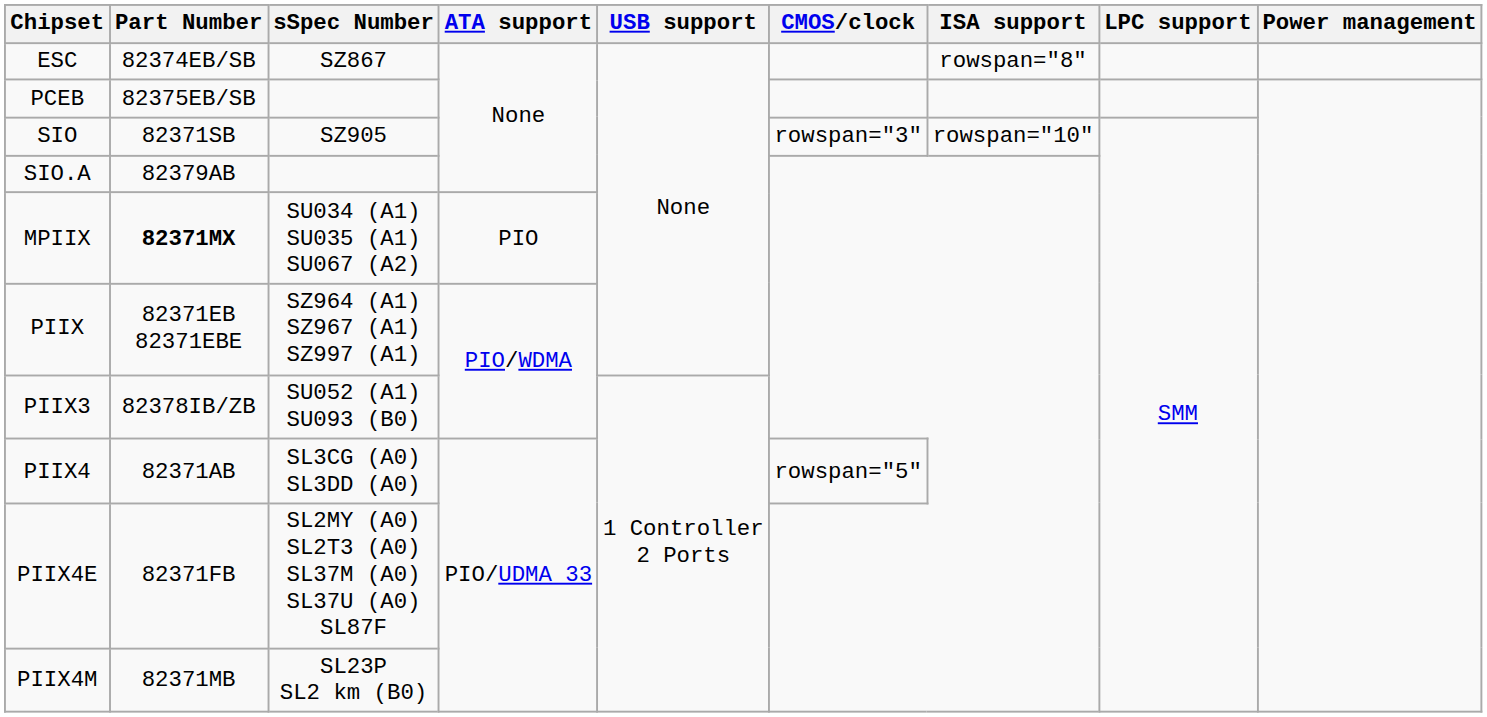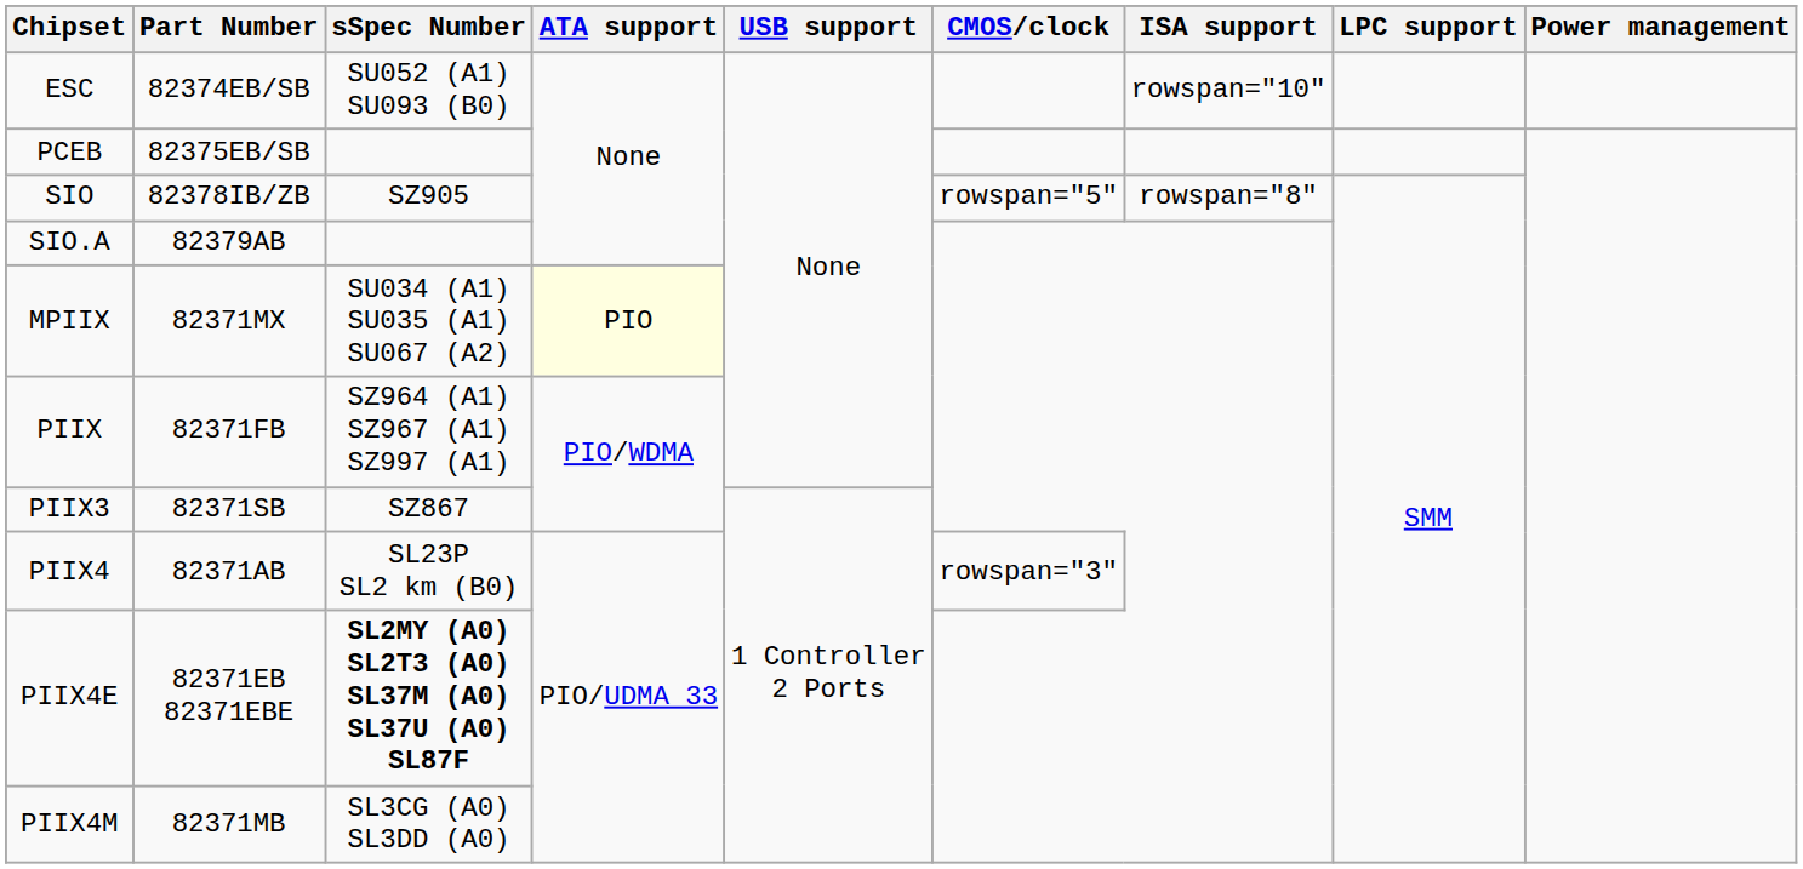ESC | sSpec Number: SZ867 -> SU052 (A1) SU093 (B0)
ESC | ISA support: rowspan="8" -> rowspan="10"
SIO | Part Number: 82371SB -> 82378IB/ZB
SIO | CMOS/clock: rowspan="3" -> rowspan="5"
SIO | ISA support: rowspan="10" -> rowspan="8"
MPIIX | Part Number: bold -> normal
MPIIX | ATA support: no background -> lightyellow background
PIIX | Part Number: 82371EB 82371EBE -> 82371FB
PIIX3 | Part Number: 82378IB/ZB -> 82371SB
PIIX3 | sSpec Number: SU052 (A1) SU093 (B0) -> SZ867
PIIX4 | sSpec Number: SL3CG (A0) SL3DD (A0) -> SL23P SL2 km (B0)
PIIX4 | CMOS/clock: rowspan="5" -> rowspan="3"
PIIX4E | Part Number: 82371FB -> 82371EB 82371EBE
PIIX4E | sSpec Number: normal -> bold
PIIX4M | sSpec Number: SL23P SL2 km (B0) -> SL3CG (A0) SL3DD (A0)
